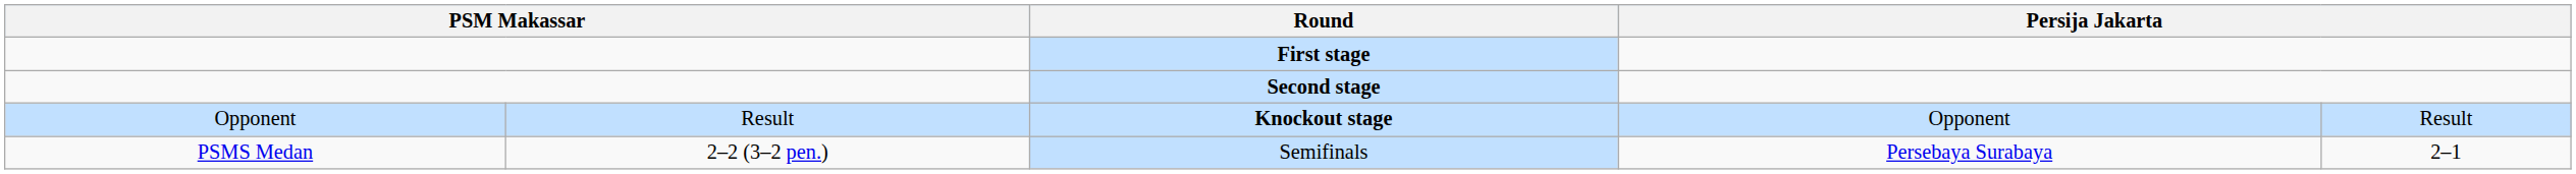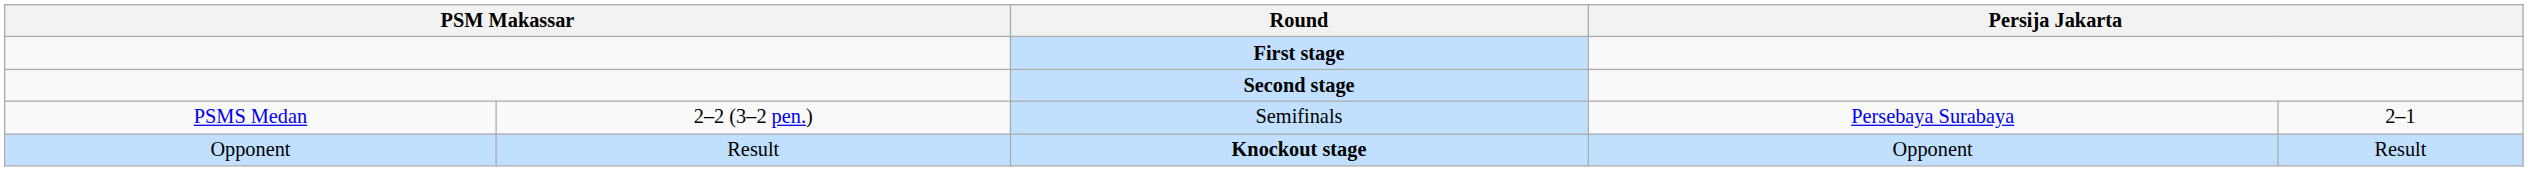rows swapped: Knockout stage <-> Semifinals
